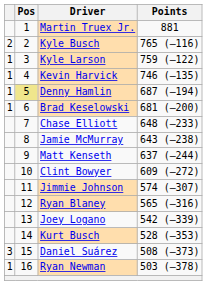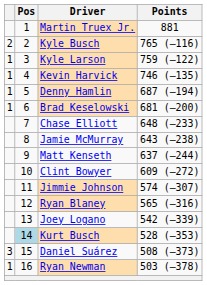Denny Hamlin | Pos: khaki background -> no background
Kurt Busch | Pos: no background -> lightblue background
